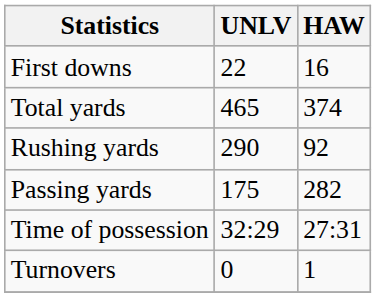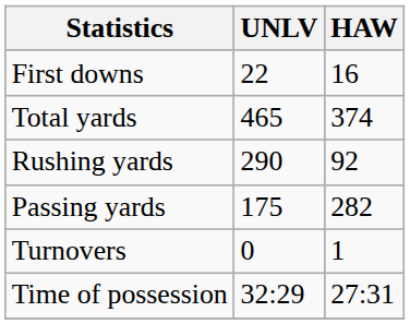rows swapped: Turnovers <-> Time of possession
